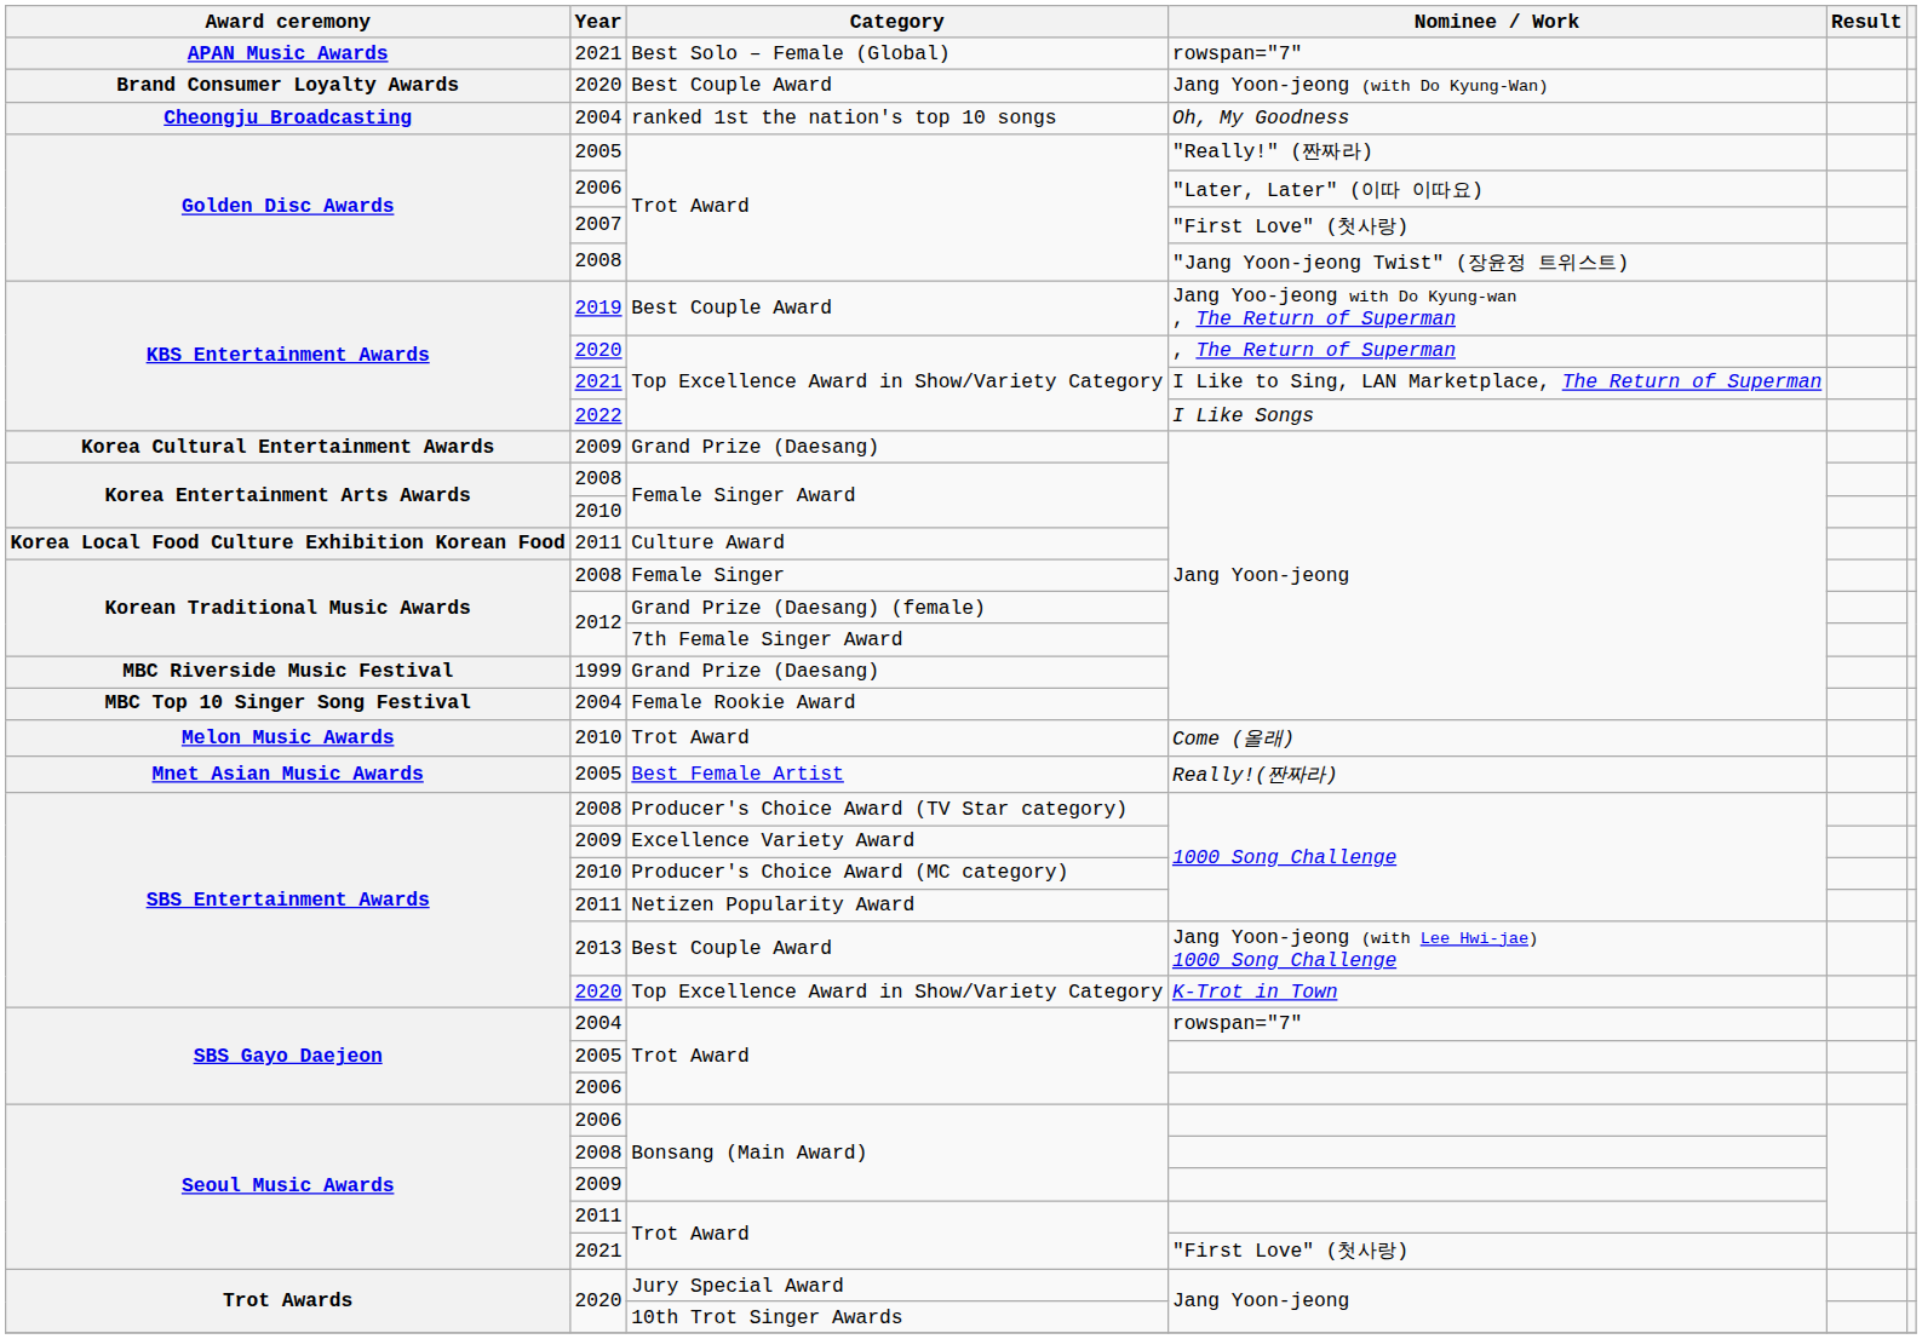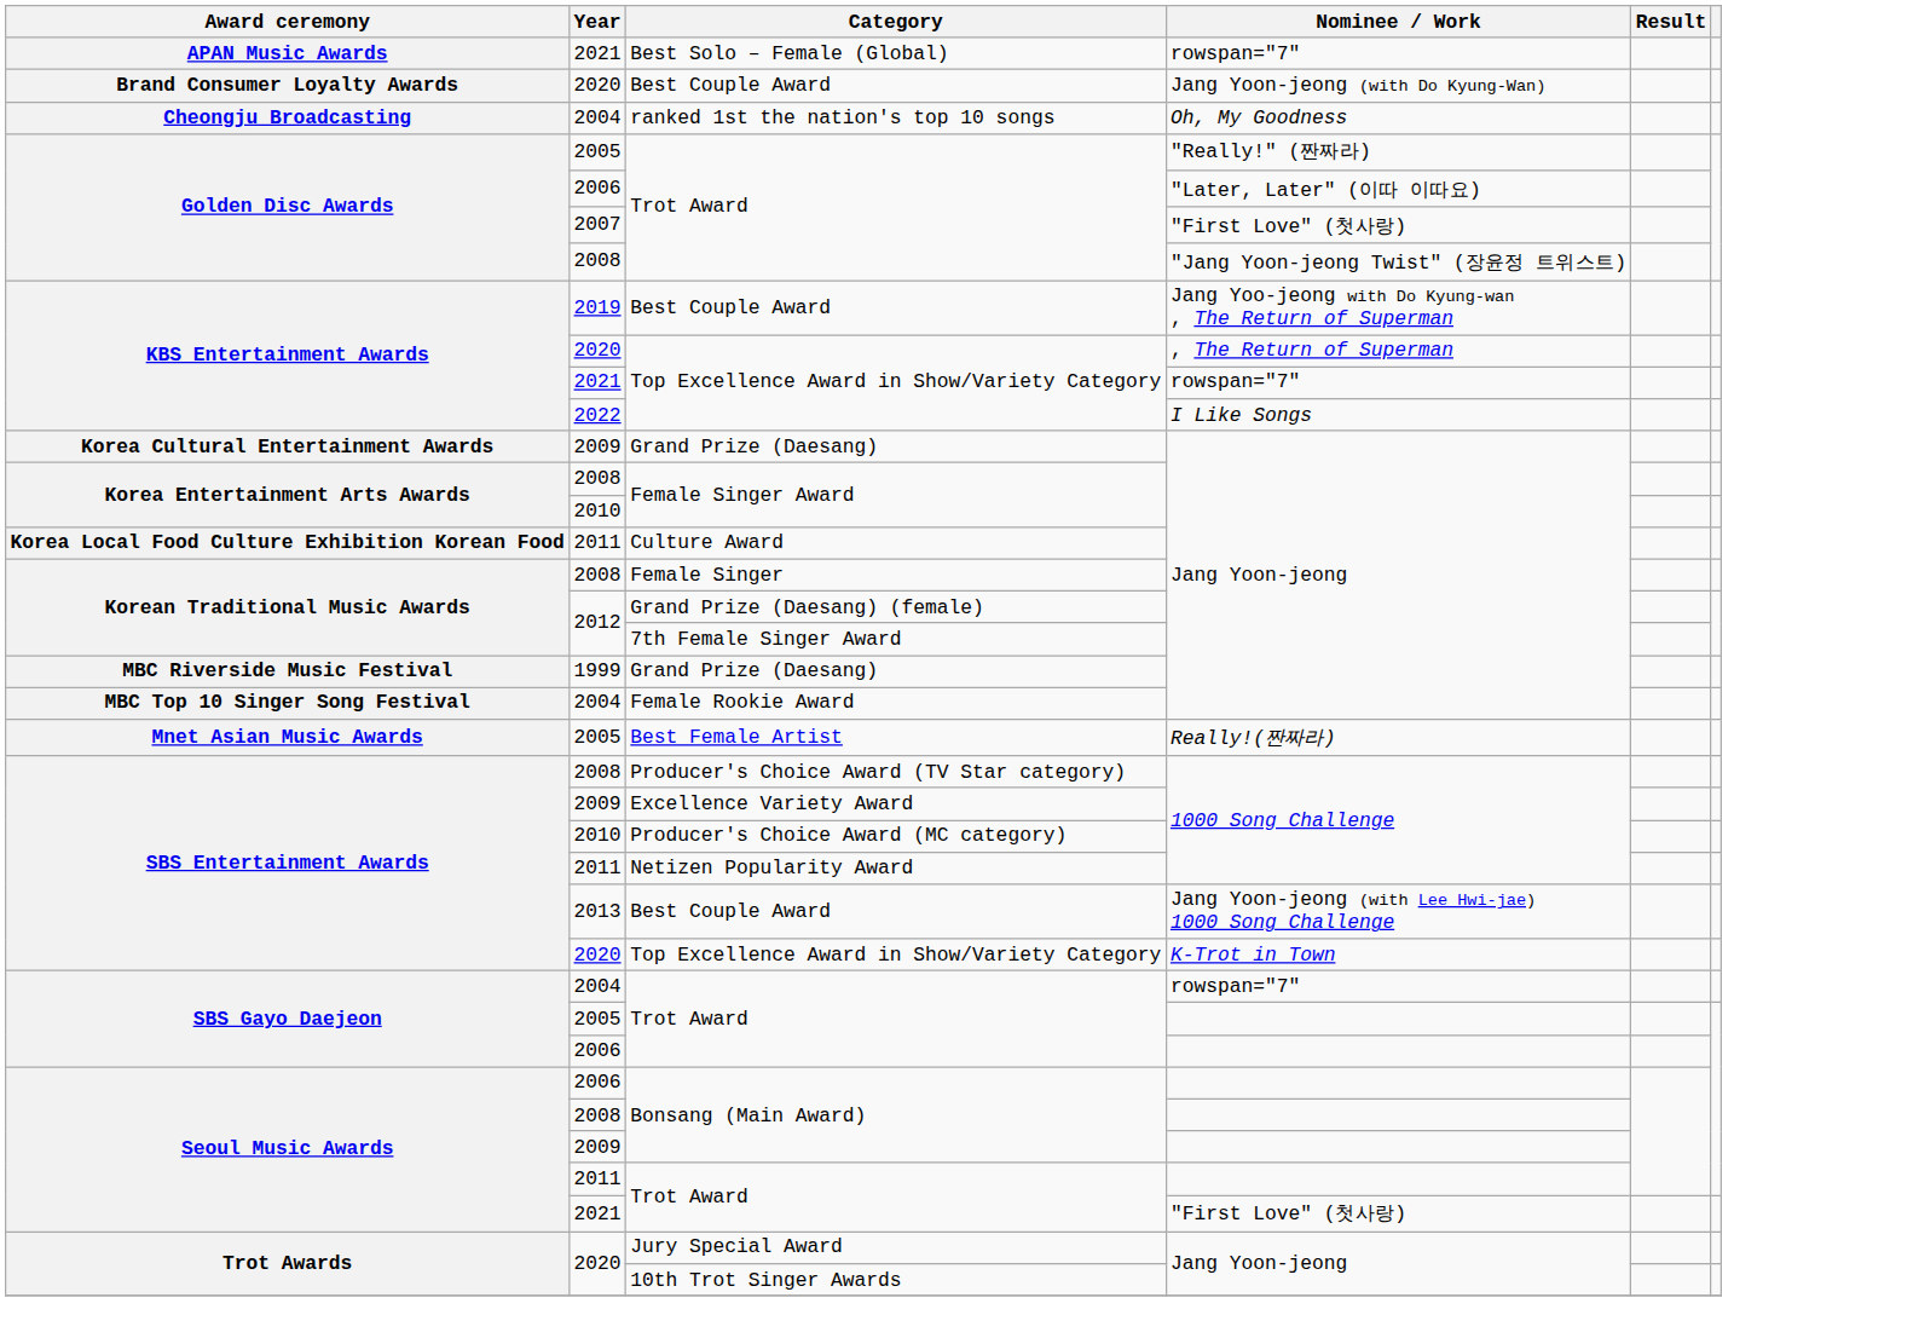2021 / Top Excellence Award in Show/Variety Category | Nominee / Work: I Like to Sing, LAN Marketplace, The Return of Superman -> rowspan="7"
- row: Melon Music Awards | 2010 | Trot Award | Come (올래)
